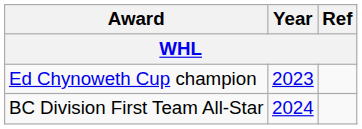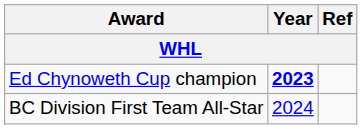Ed Chynoweth Cup champion | Year: normal -> bold
